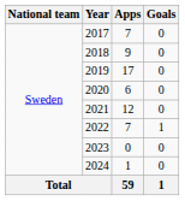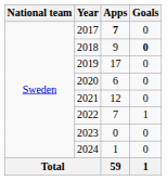2017 | Apps: normal -> bold
2018 | Goals: normal -> bold
